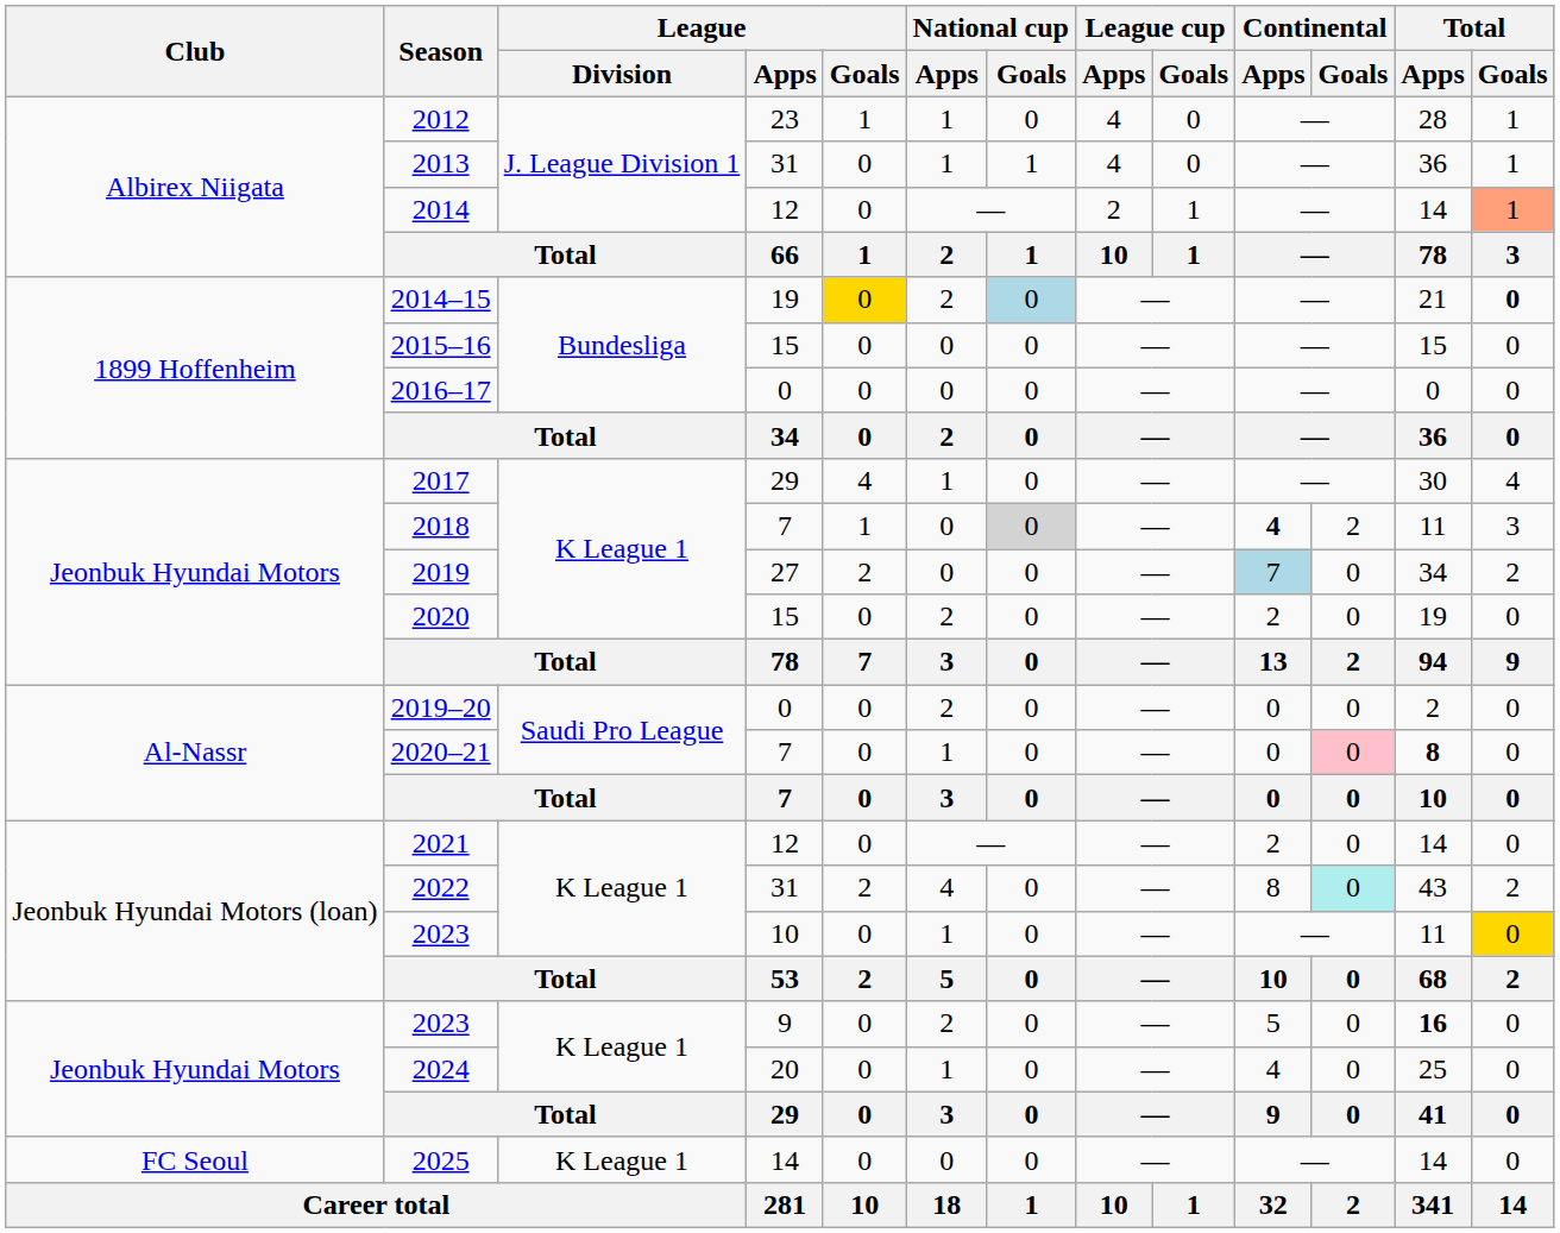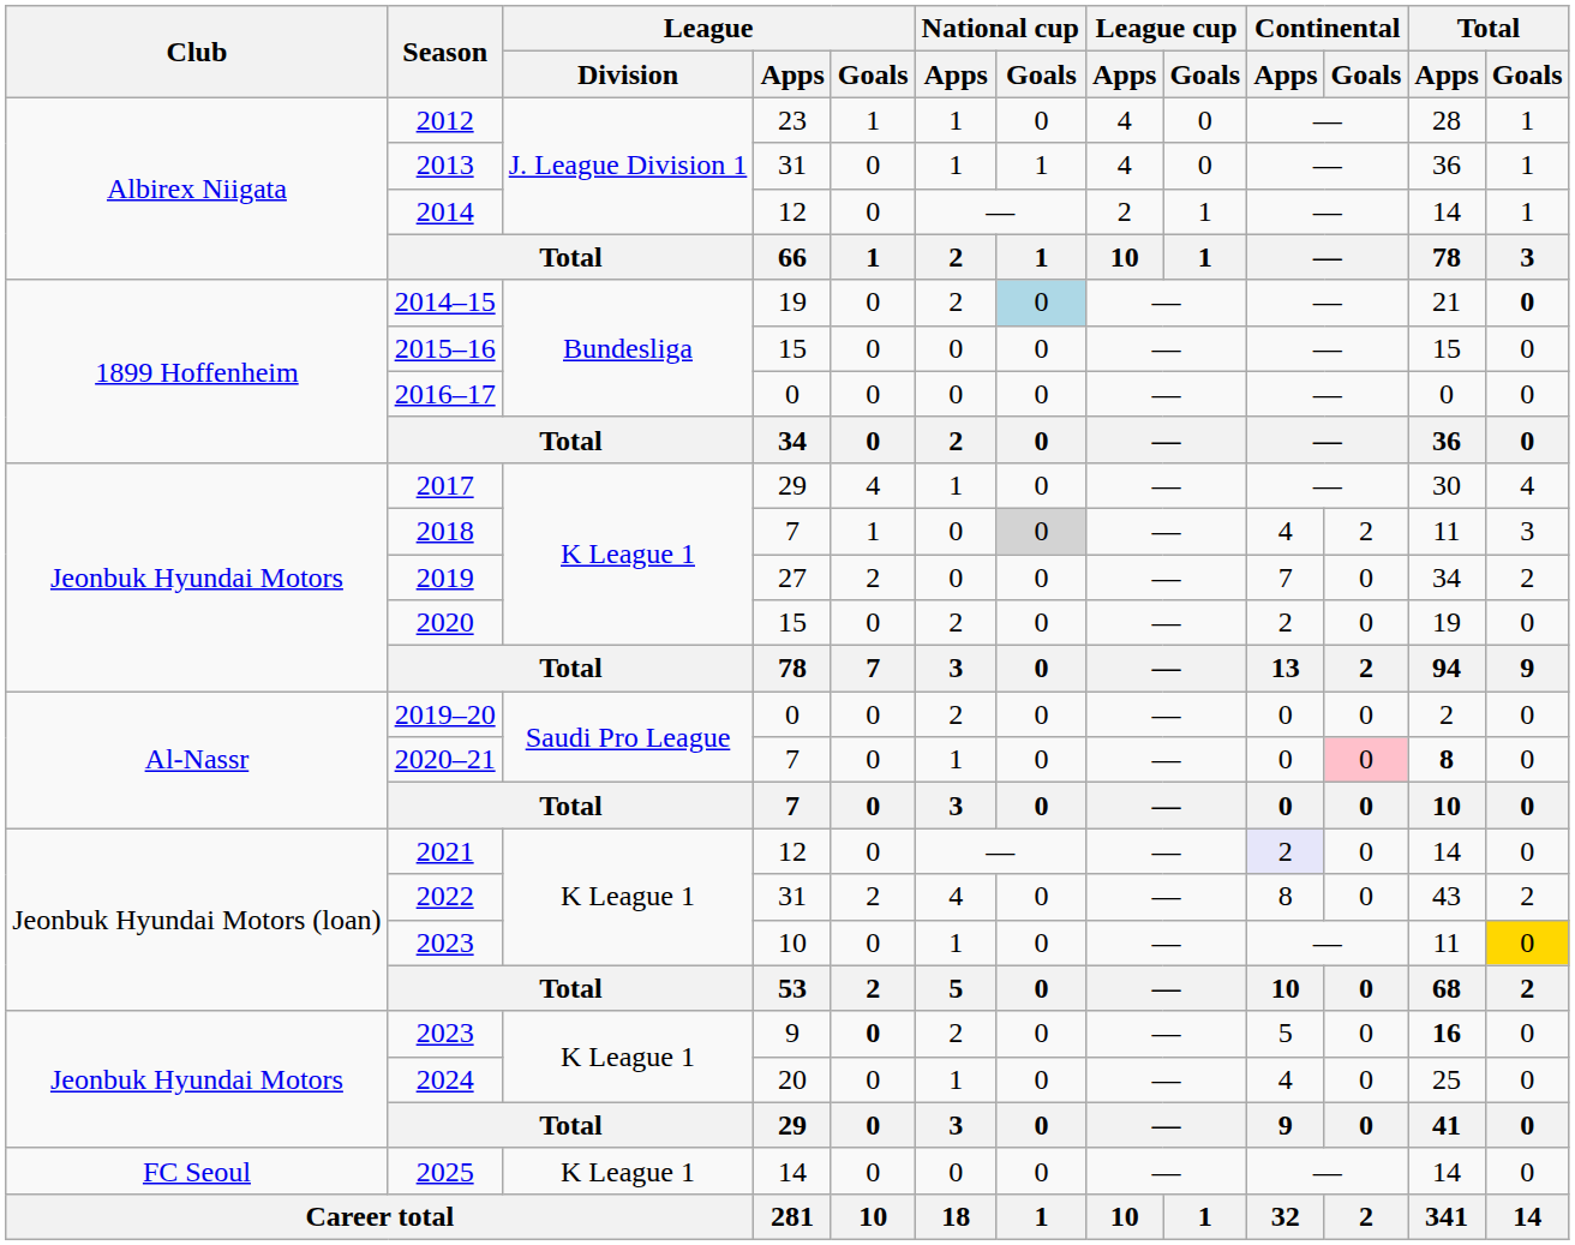2014 | Total / Goals: lightsalmon background -> no background
2014–15 | League / Goals: gold background -> no background
2018 | Continental / Apps: bold -> normal
2019 | Continental / Apps: lightblue background -> no background
2021 | Continental / Apps: no background -> lavender background
2022 | Continental / Goals: paleturquoise background -> no background
2023 / 9 | League / Goals: normal -> bold
